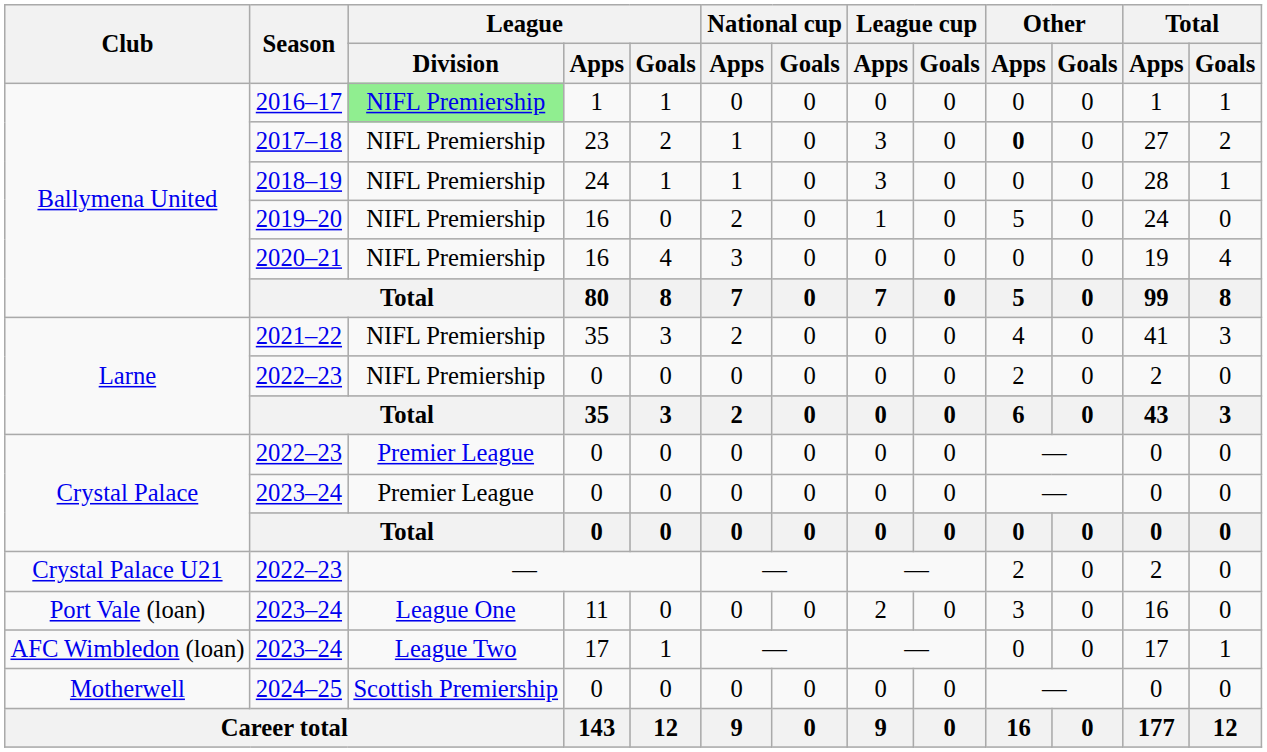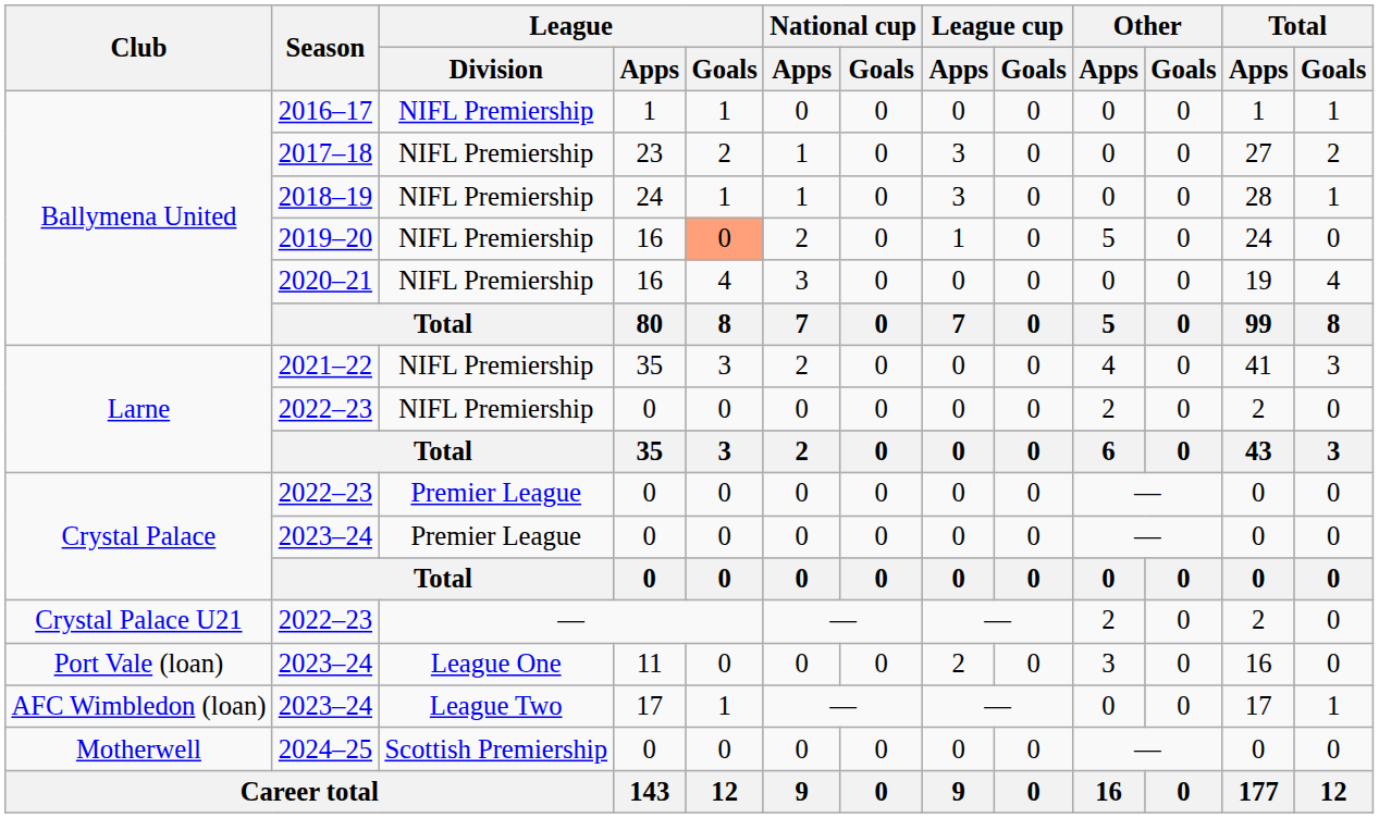2016–17 | League / Division: lightgreen background -> no background
2017–18 | Other / Apps: bold -> normal
2019–20 | League / Goals: no background -> lightsalmon background
